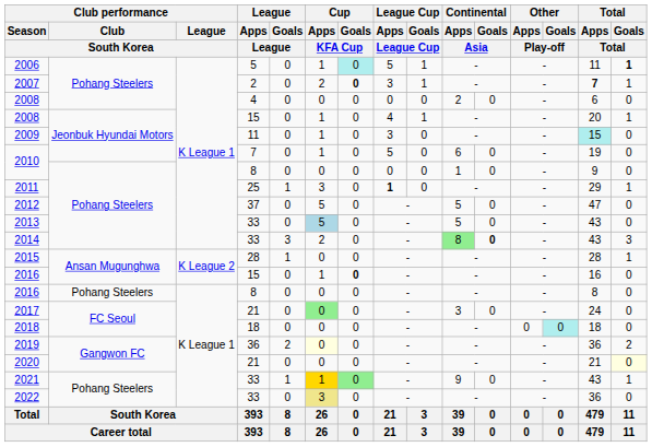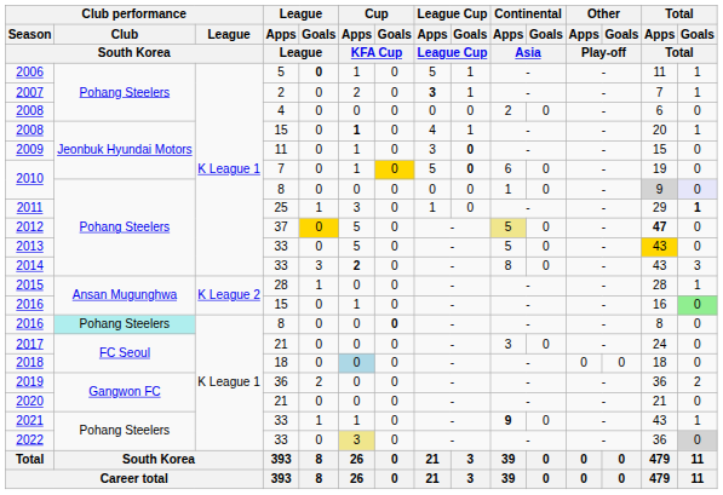2006 | League / Goals / League: normal -> bold
2006 | Cup / Goals / KFA Cup: paleturquoise background -> no background
2006 | Total / Goals / Total: bold -> normal
2007 | Cup / Goals / KFA Cup: bold -> normal
2007 | League Cup / Apps / League Cup: normal -> bold
2007 | Total / Apps / Total: bold -> normal
2008 / 15 | Cup / Apps / KFA Cup: normal -> bold
2009 | League Cup / Goals / League Cup: normal -> bold
2009 | Total / Apps / Total: paleturquoise background -> no background
2010 / 7 | Cup / Goals / KFA Cup: no background -> gold background
2010 / 7 | League Cup / Goals / League Cup: normal -> bold
2010 / 8 | Total / Apps / Total: no background -> lightgrey background
2010 / 8 | Total / Goals / Total: no background -> lavender background
2011 | League Cup / Apps / League Cup: bold -> normal
2011 | Total / Goals / Total: normal -> bold
2012 | League / Goals / League: no background -> gold background
2012 | Continental / Apps / Asia: no background -> khaki background
2012 | Total / Apps / Total: normal -> bold
2013 | Cup / Apps / KFA Cup: lightblue background -> no background
2013 | Total / Apps / Total: no background -> gold background
2014 | Cup / Apps / KFA Cup: normal -> bold
2014 | Continental / Apps / Asia: lightgreen background -> no background
2014 | Continental / Goals / Asia: bold -> normal
2016 / 15 | Cup / Goals / KFA Cup: bold -> normal
2016 / 15 | Total / Goals / Total: no background -> lightgreen background
2016 / 8 | Club performance / Club / South Korea: no background -> paleturquoise background
2016 / 8 | Cup / Goals / KFA Cup: normal -> bold
2017 | Cup / Apps / KFA Cup: lightgreen background -> no background
2018 | Cup / Apps / KFA Cup: no background -> lightblue background
2018 | Other / Goals / Play-off: paleturquoise background -> no background
2019 | Cup / Apps / KFA Cup: lightyellow background -> no background
2020 | Total / Goals / Total: lightyellow background -> no background
2021 | Cup / Apps / KFA Cup: gold background -> no background
2021 | Cup / Goals / KFA Cup: lightgreen background -> no background
2021 | Continental / Apps / Asia: normal -> bold
2022 | Total / Goals / Total: no background -> lightgrey background
